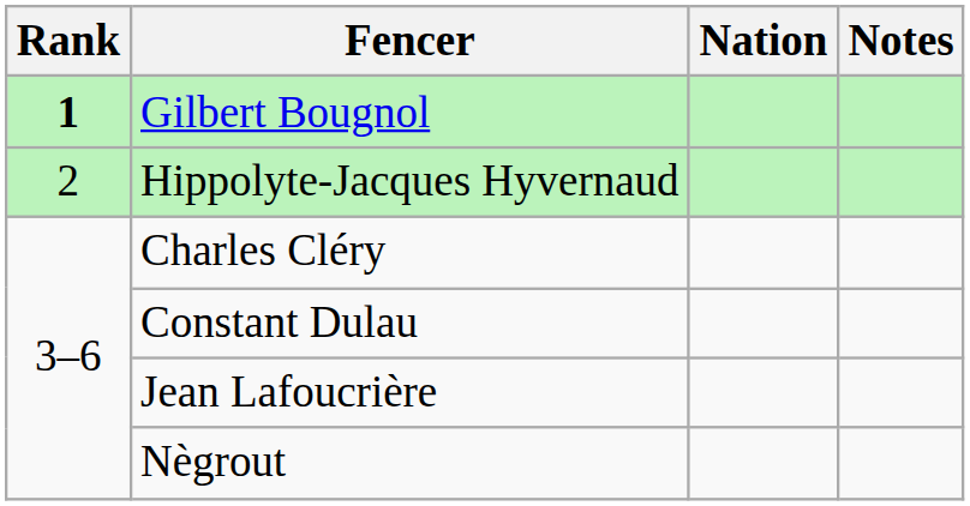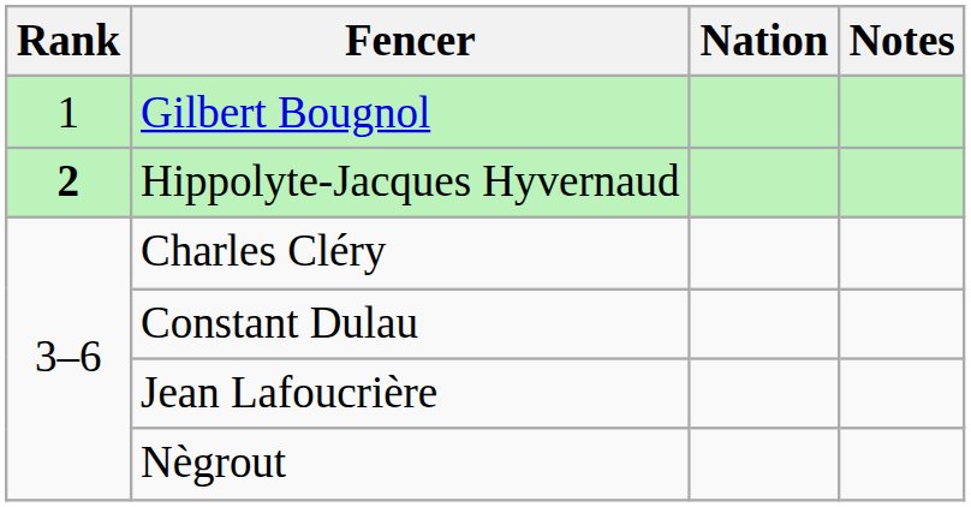Gilbert Bougnol | Rank: bold -> normal
Hippolyte-Jacques Hyvernaud | Rank: normal -> bold
